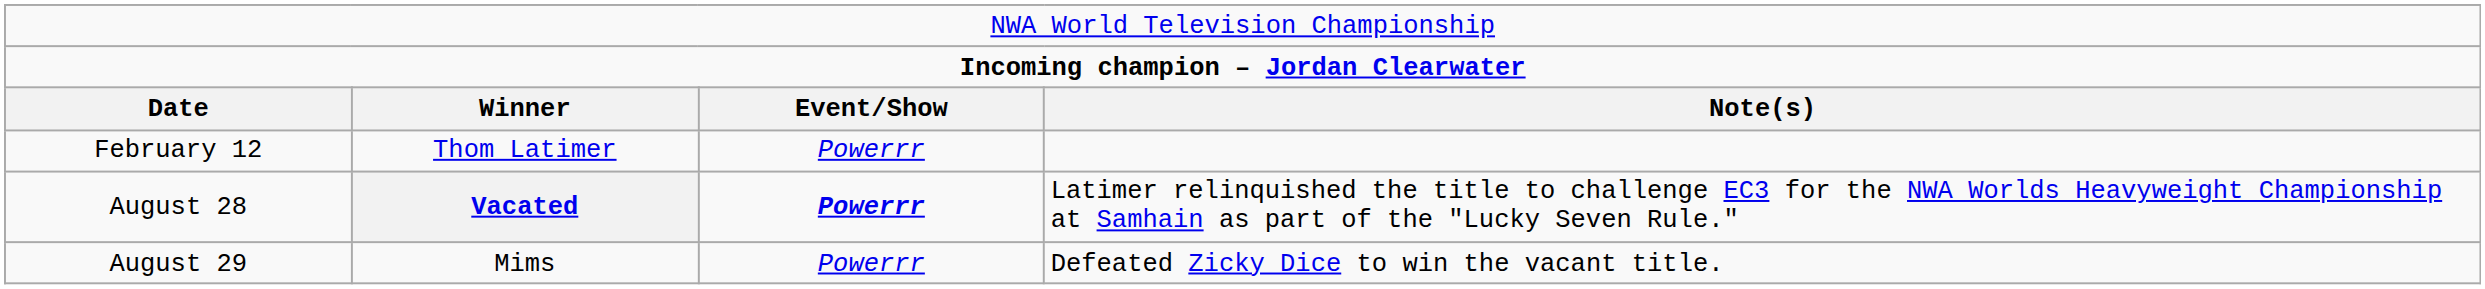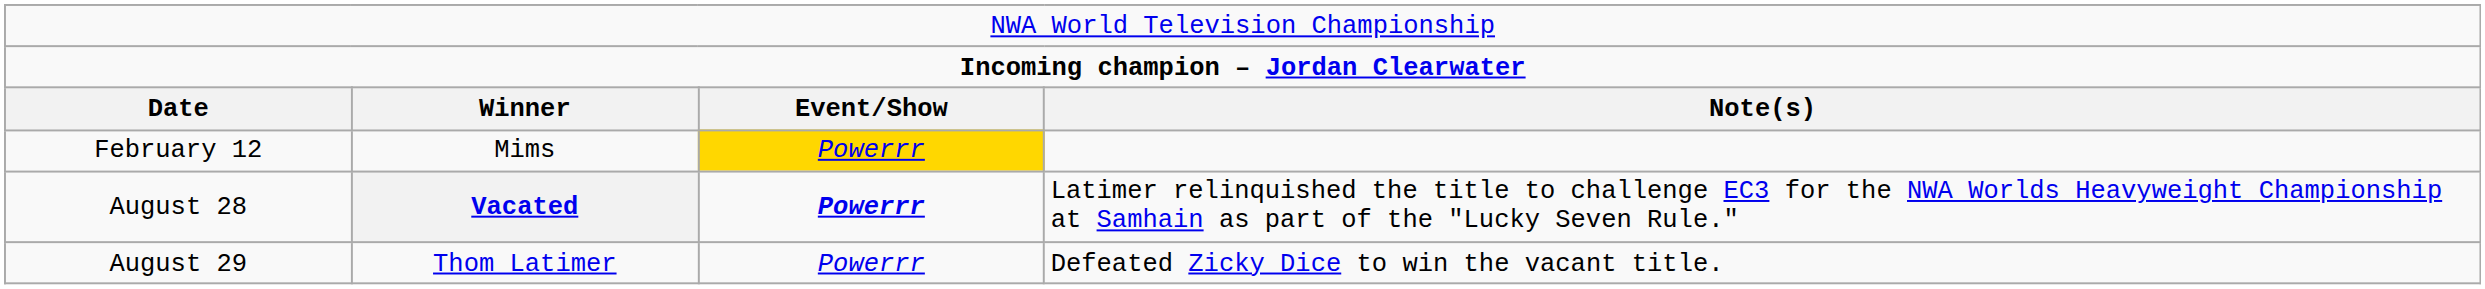February 12 | column 2: Thom Latimer -> Mims
February 12 | column 3: no background -> gold background
August 29 | column 2: Mims -> Thom Latimer
